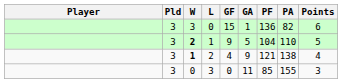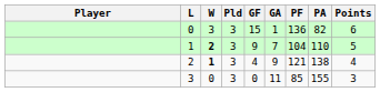columns swapped: Pld <-> L
row 3 | GA: 5 -> 7
